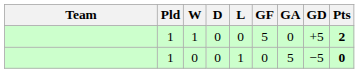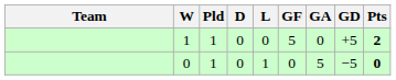columns swapped: Pld <-> W
